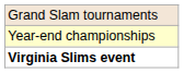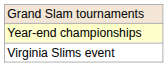row 3 | column 1: bold -> normal
